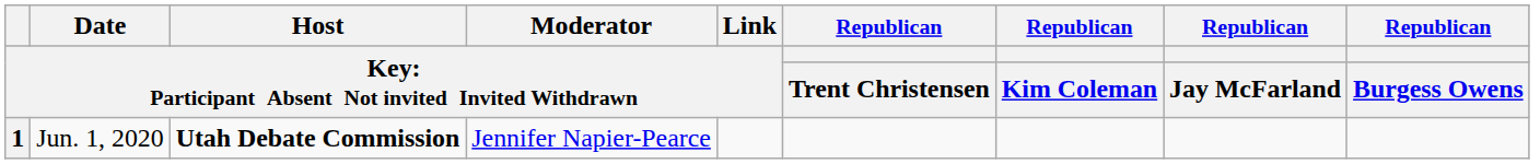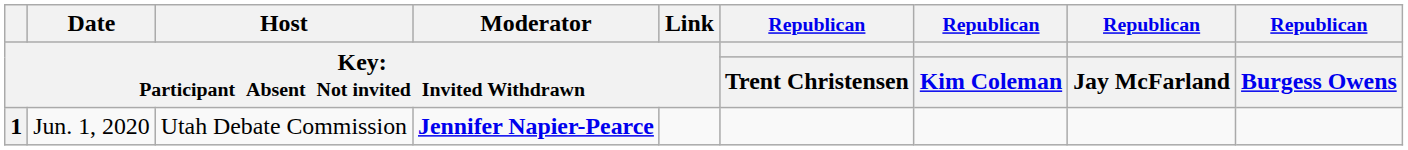1 | column 3: bold -> normal
1 | column 4: normal -> bold
